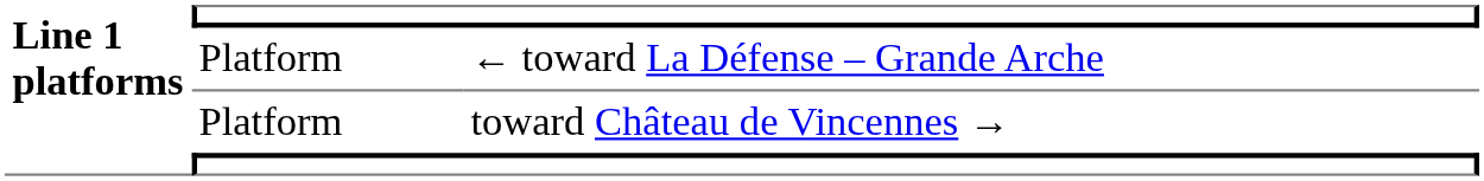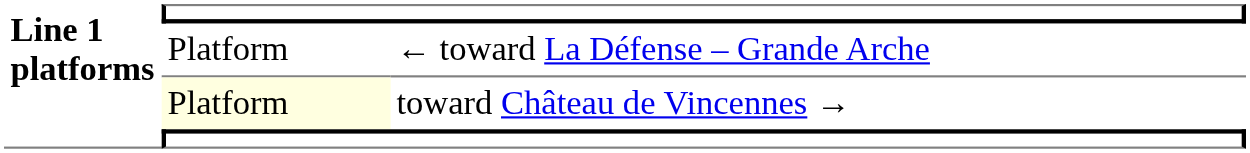toward Château de Vincennes → | column 2: no background -> lightyellow background
